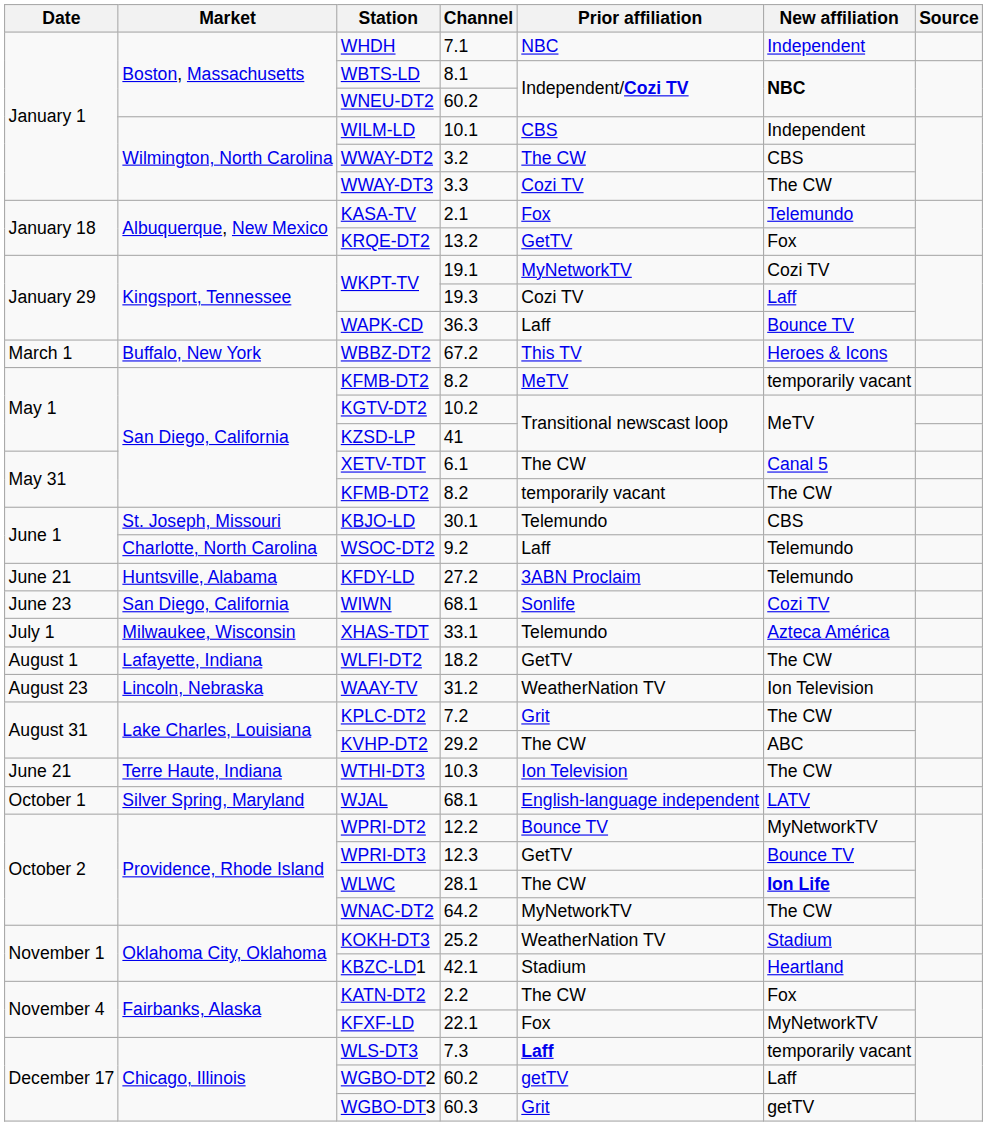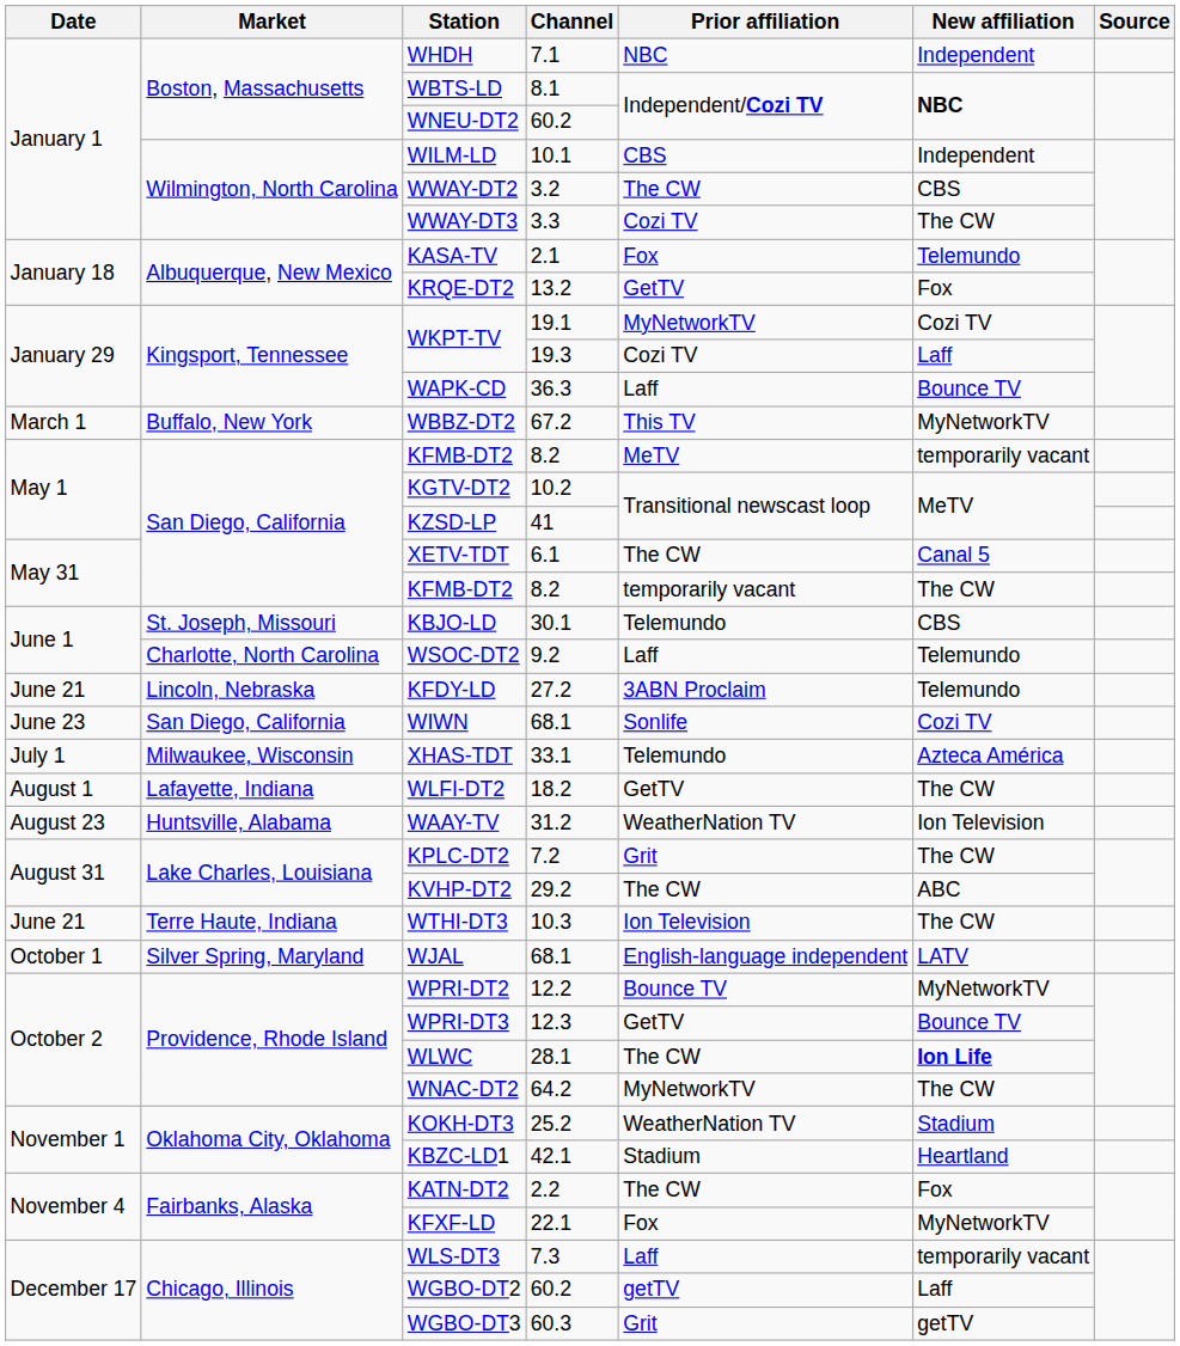WBBZ-DT2 | New affiliation: Heroes & Icons -> MyNetworkTV
KFDY-LD | Market: Huntsville, Alabama -> Lincoln, Nebraska
WAAY-TV | Market: Lincoln, Nebraska -> Huntsville, Alabama
WLS-DT3 | Prior affiliation: bold -> normal
